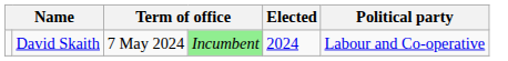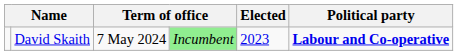David Skaith | Elected: 2024 -> 2023
David Skaith | Political party: normal -> bold
